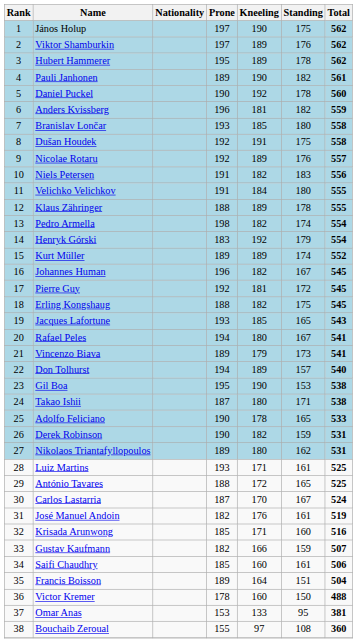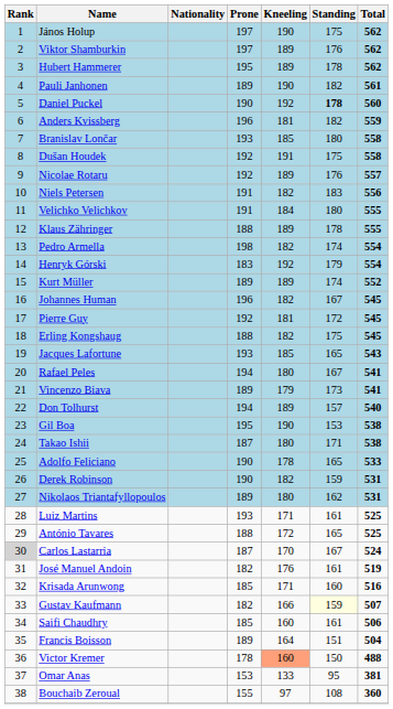Daniel Puckel | Standing: normal -> bold
Carlos Lastarria | Rank: no background -> lightgrey background
Gustav Kaufmann | Standing: no background -> lightyellow background
Victor Kremer | Kneeling: no background -> lightsalmon background
